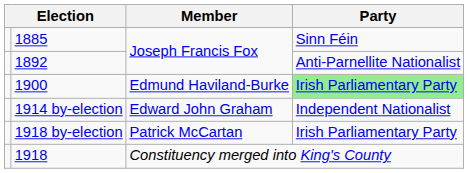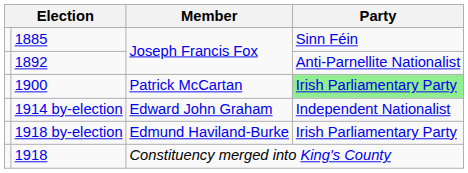1900 | Member: Edmund Haviland-Burke -> Patrick McCartan
1918 by-election | Member: Patrick McCartan -> Edmund Haviland-Burke
